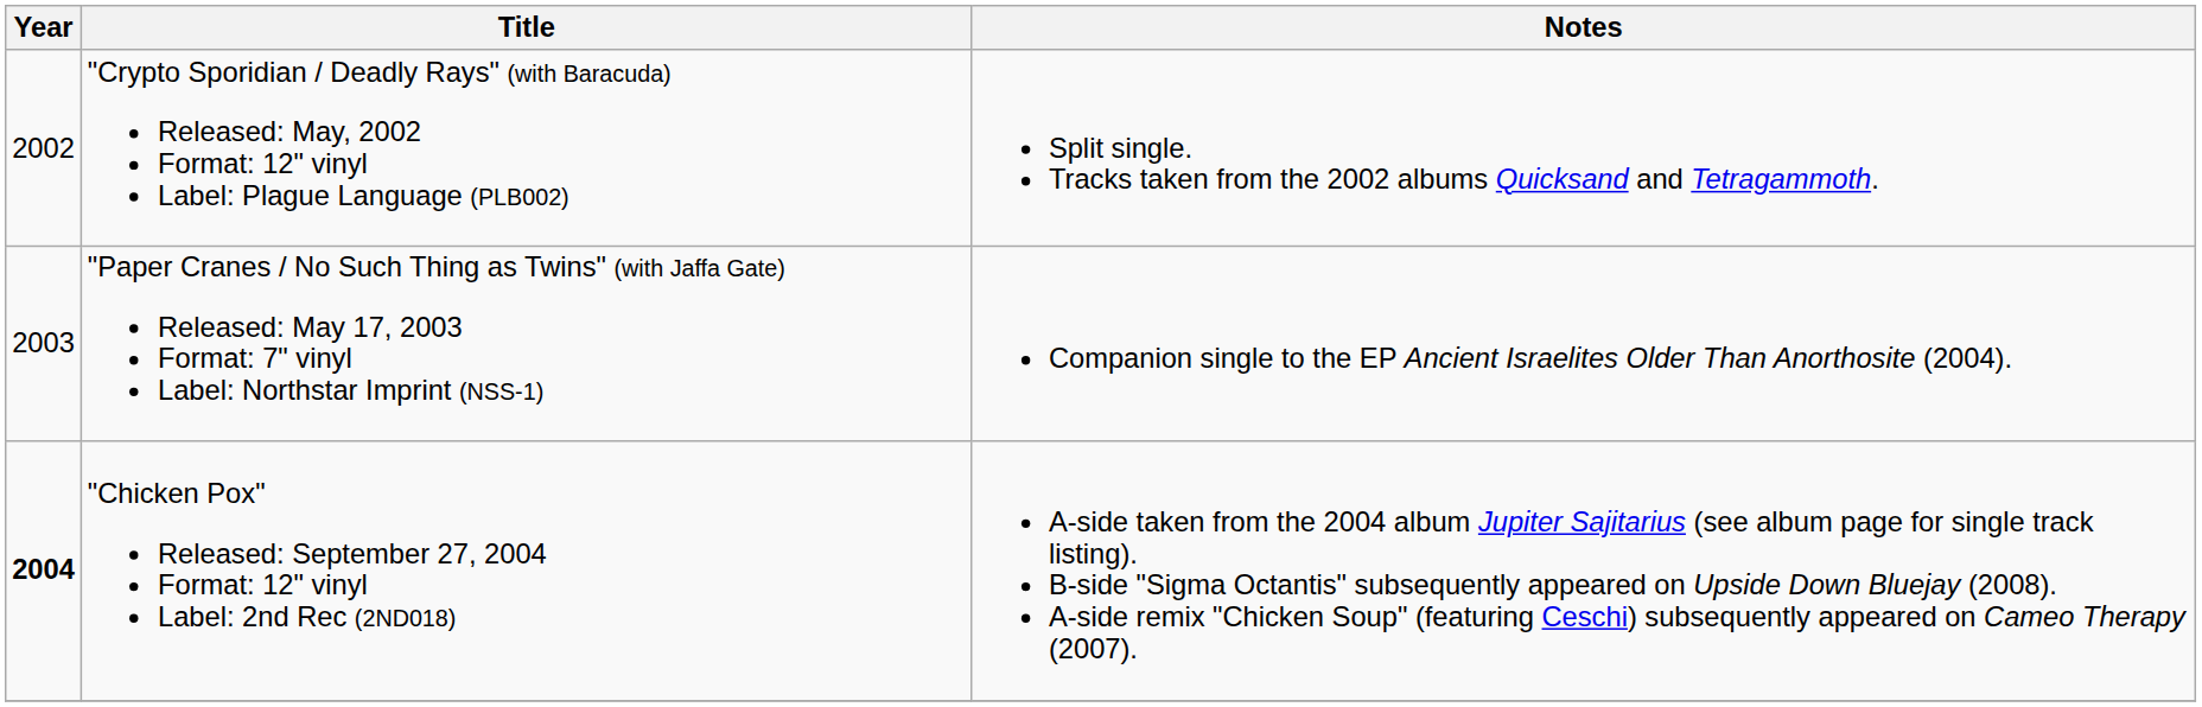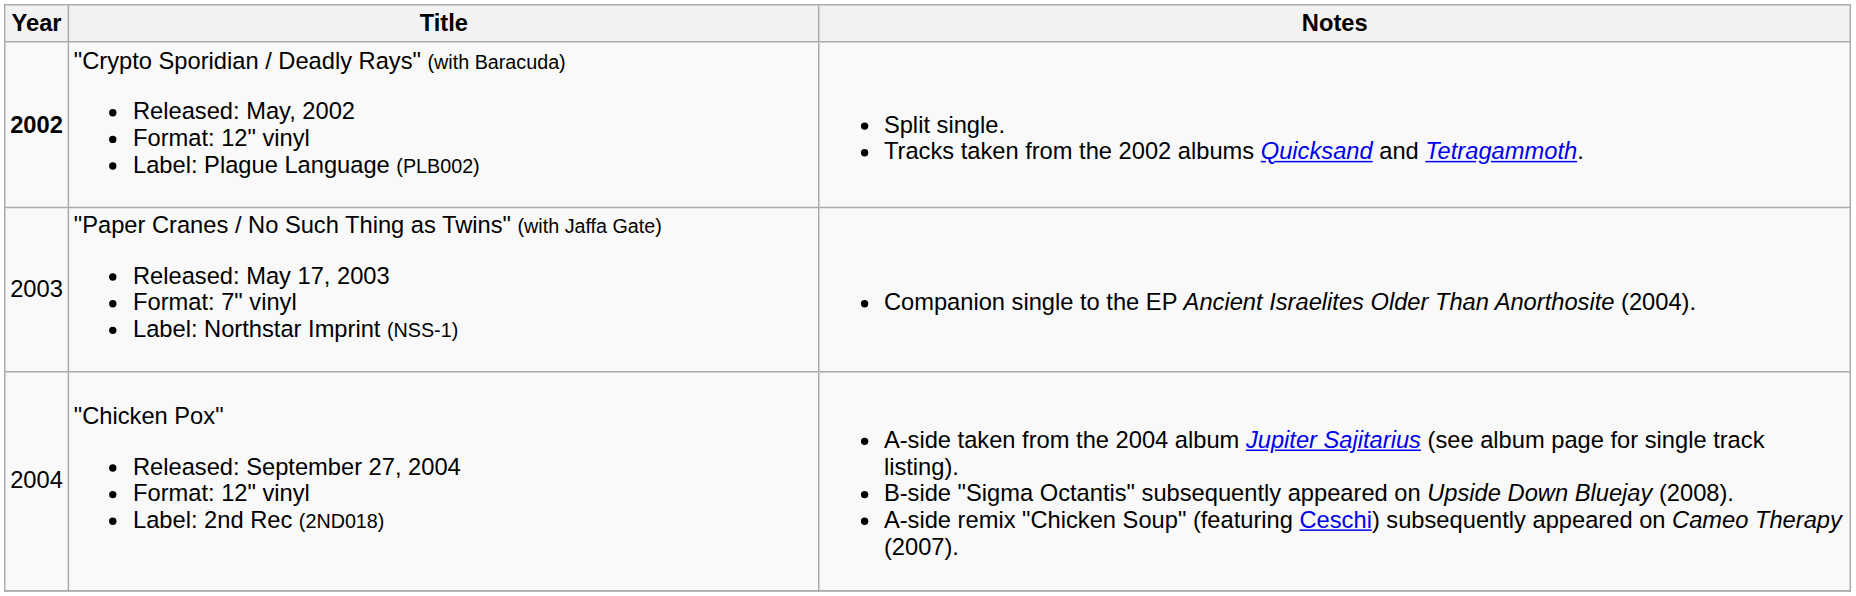row 2 | Year: normal -> bold
row 4 | Year: bold -> normal
